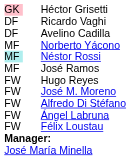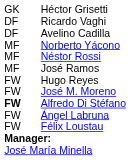Héctor Grisetti | column 1: pink background -> no background
Néstor Rossi | column 1: paleturquoise background -> no background
Alfredo Di Stéfano | column 1: normal -> bold
